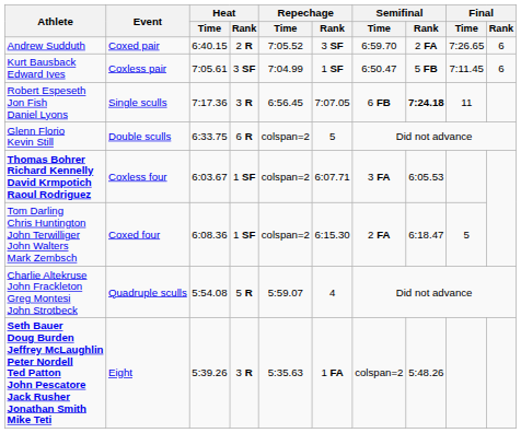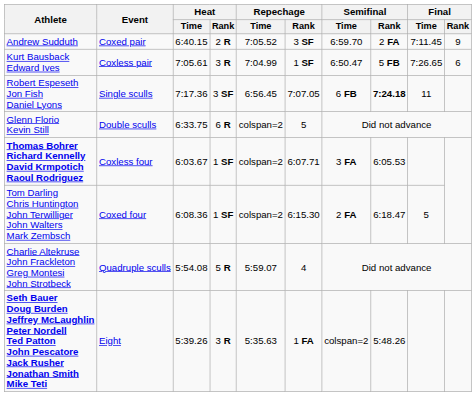Andrew Sudduth | Final / Time: 7:26.65 -> 7:11.45
Andrew Sudduth | Final / Rank: 6 -> 9
Kurt Bausback Edward Ives | Heat / Rank: 3 SF -> 3 R
Kurt Bausback Edward Ives | Final / Time: 7:11.45 -> 7:26.65
Robert Espeseth Jon Fish Daniel Lyons | Heat / Rank: 3 R -> 3 SF
